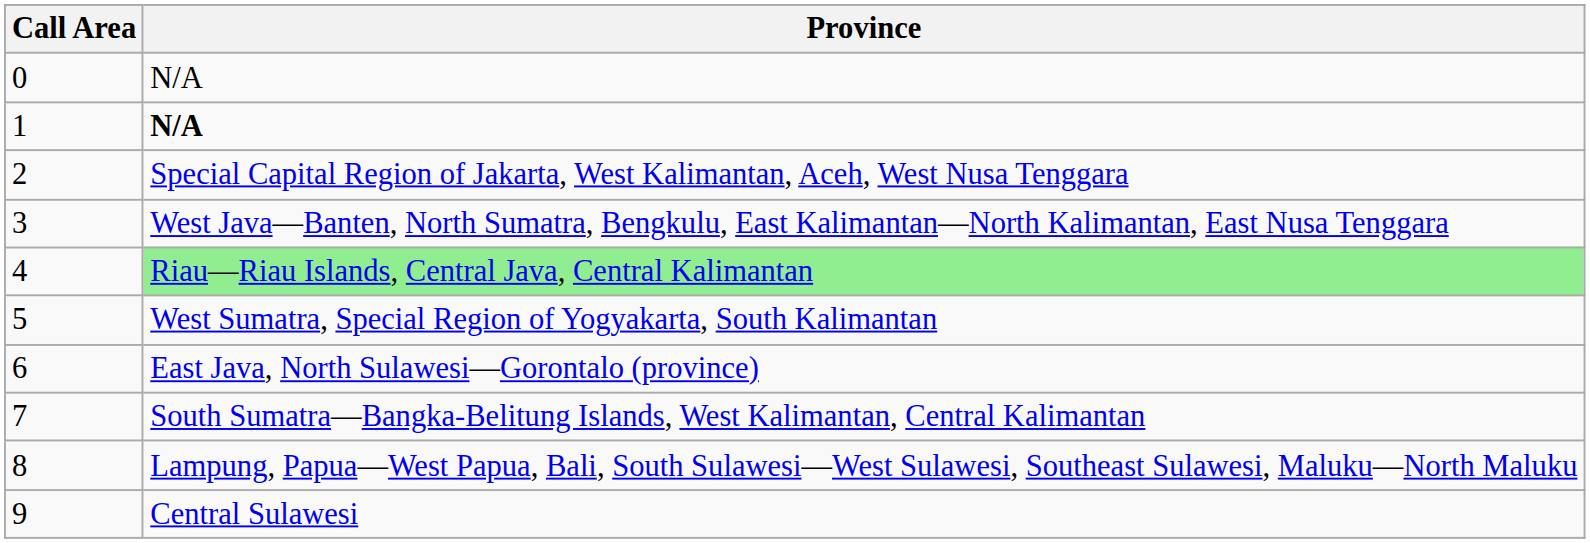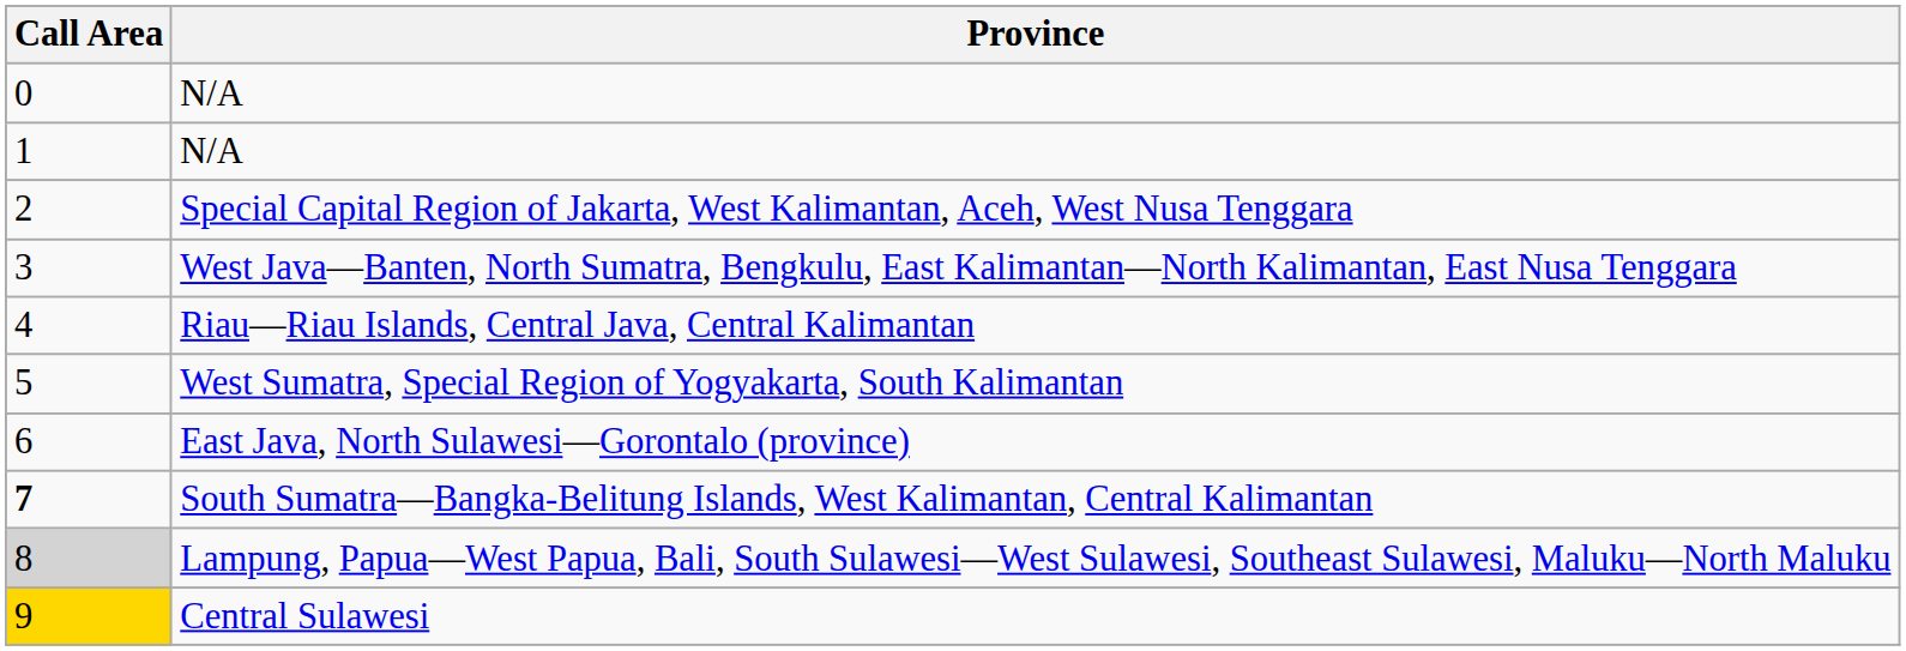row 3 | Province: bold -> normal
row 6 | Province: lightgreen background -> no background
row 9 | Call Area: normal -> bold
row 10 | Call Area: no background -> lightgrey background
row 11 | Call Area: no background -> gold background
